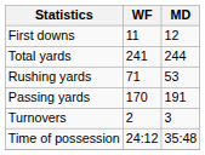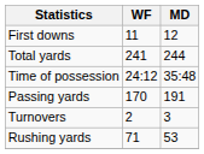rows swapped: Rushing yards <-> Time of possession
